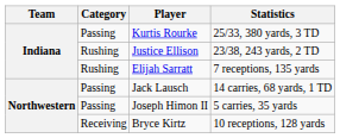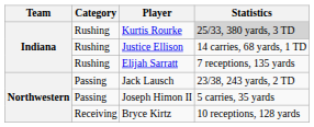Kurtis Rourke | Category: Passing -> Rushing
Kurtis Rourke | Statistics: no background -> lightgrey background
Justice Ellison | Statistics: 23/38, 243 yards, 2 TD -> 14 carries, 68 yards, 1 TD
Jack Lausch | Statistics: 14 carries, 68 yards, 1 TD -> 23/38, 243 yards, 2 TD
